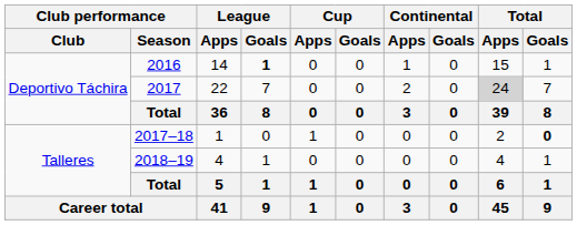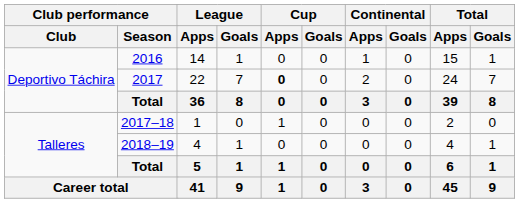2016 | League / Goals: bold -> normal
2017 | Cup / Apps: normal -> bold
2017 | Total / Apps: lightgrey background -> no background
2017–18 | Total / Goals: bold -> normal
